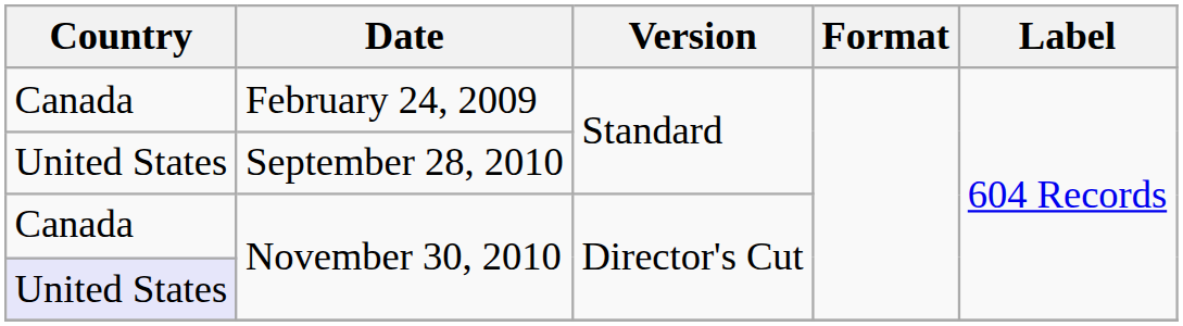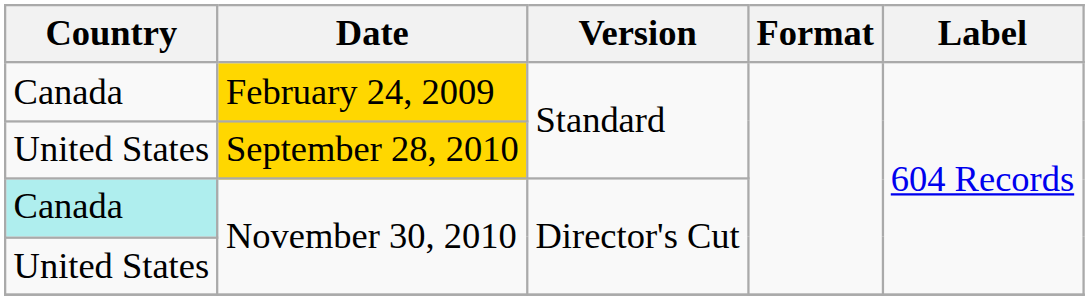February 24, 2009 | Date: no background -> gold background
September 28, 2010 | Date: no background -> gold background
Canada / November 30, 2010 | Country: no background -> paleturquoise background
United States / November 30, 2010 | Country: lavender background -> no background
